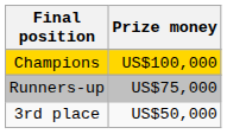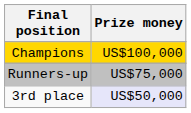3rd place | Prize money: no background -> lavender background
